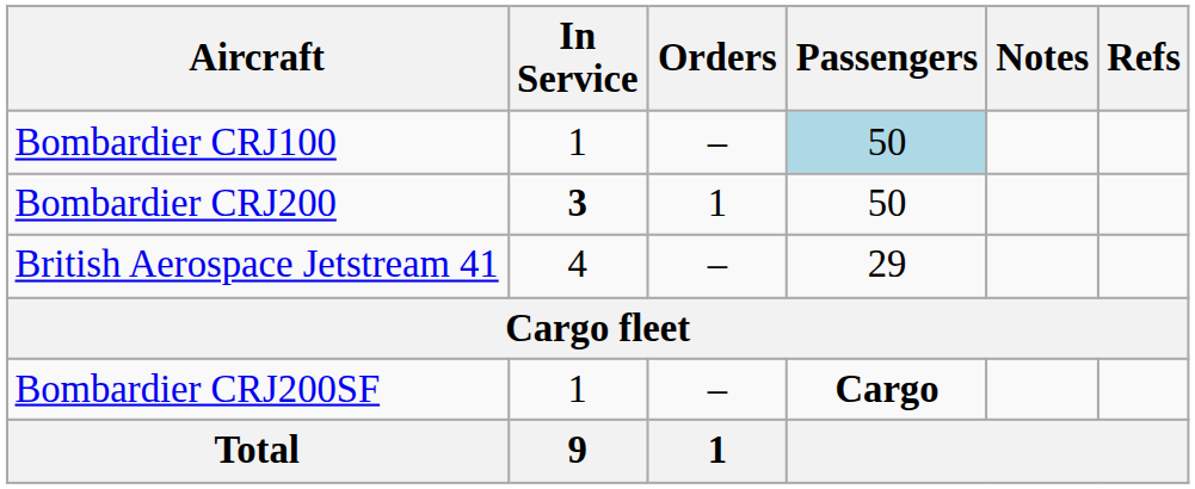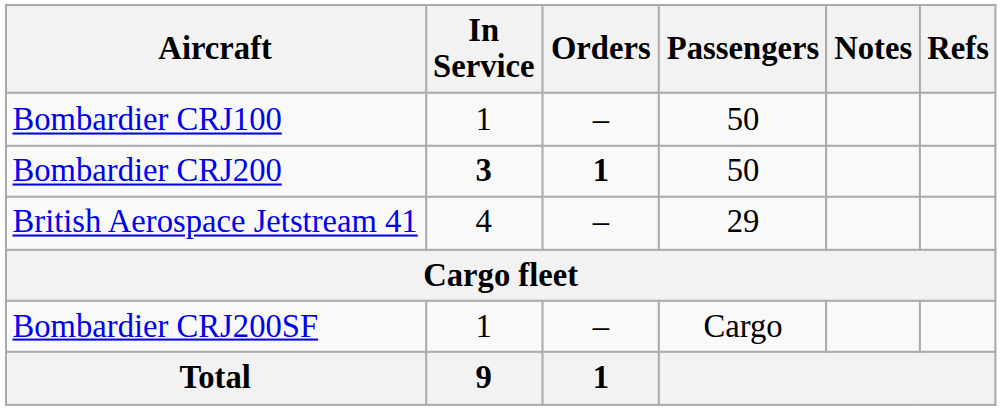Bombardier CRJ100 | Passengers: lightblue background -> no background
Bombardier CRJ200 | Orders: normal -> bold
Bombardier CRJ200SF | Passengers: bold -> normal
